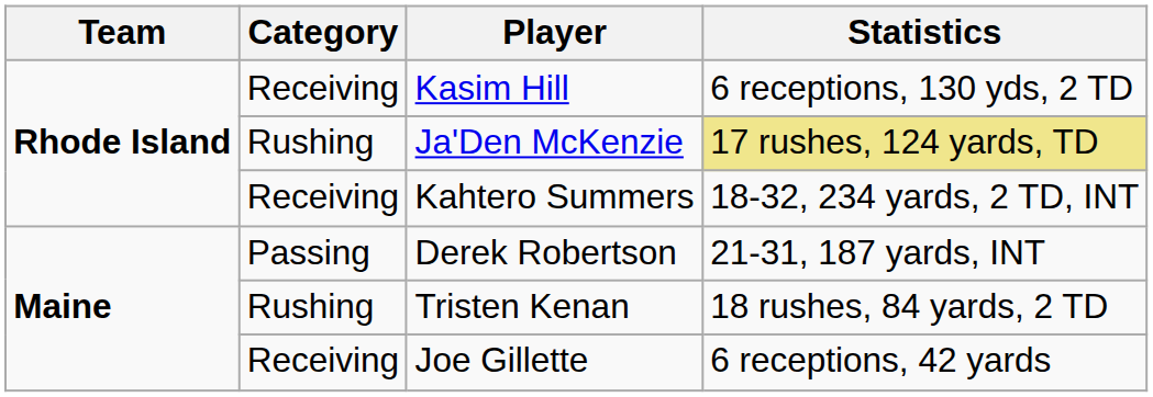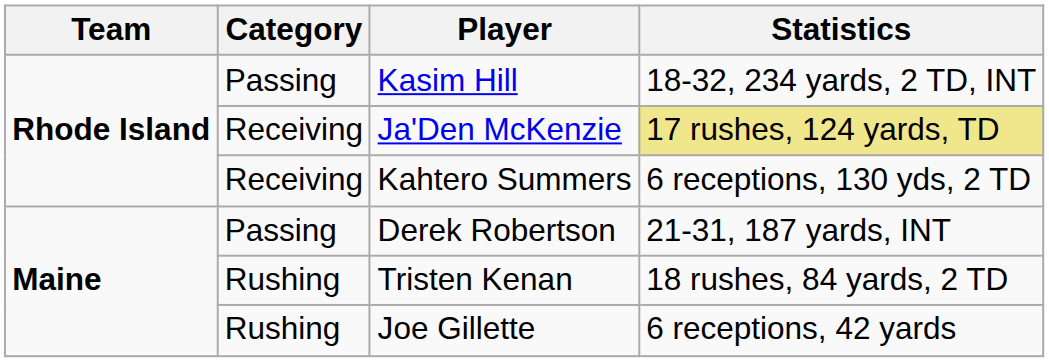Kasim Hill | Category: Receiving -> Passing
Kasim Hill | Statistics: 6 receptions, 130 yds, 2 TD -> 18-32, 234 yards, 2 TD, INT
Ja'Den McKenzie | Category: Rushing -> Receiving
Kahtero Summers | Statistics: 18-32, 234 yards, 2 TD, INT -> 6 receptions, 130 yds, 2 TD
Joe Gillette | Category: Receiving -> Rushing
